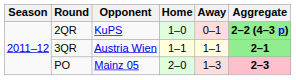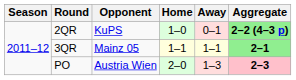3QR | Opponent: Austria Wien -> Mainz 05
PO | Opponent: Mainz 05 -> Austria Wien
